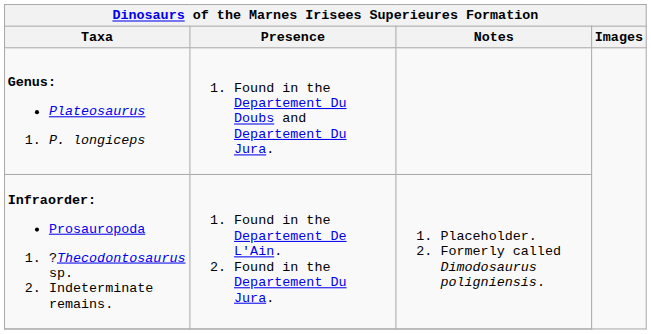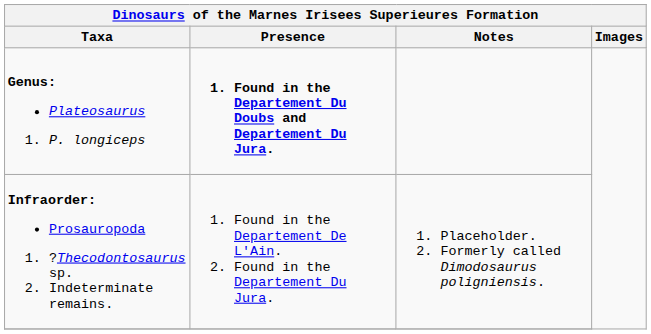Genus: Plateosaurus P. longiceps | Presence: normal -> bold
